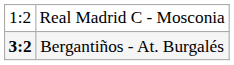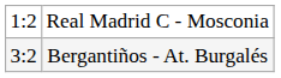Bergantiños - At. Burgalés | column 1: bold -> normal
